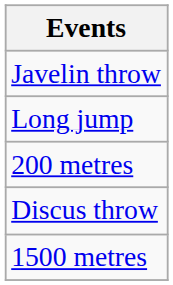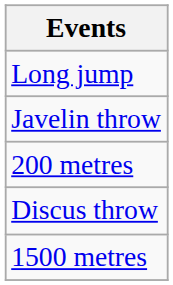row 2 | column 1: Javelin throw -> Long jump
row 3 | column 1: Long jump -> Javelin throw
